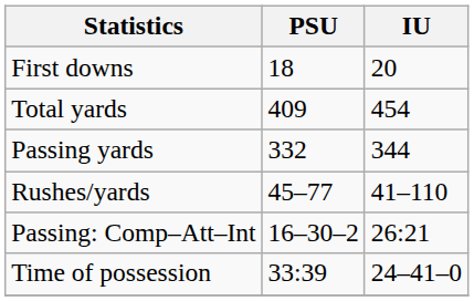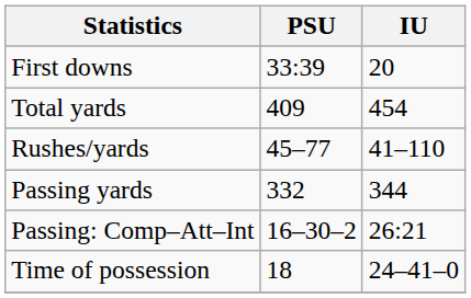First downs | PSU: 18 -> 33:39
rows swapped: Rushes/yards <-> Passing yards
Time of possession | PSU: 33:39 -> 18
